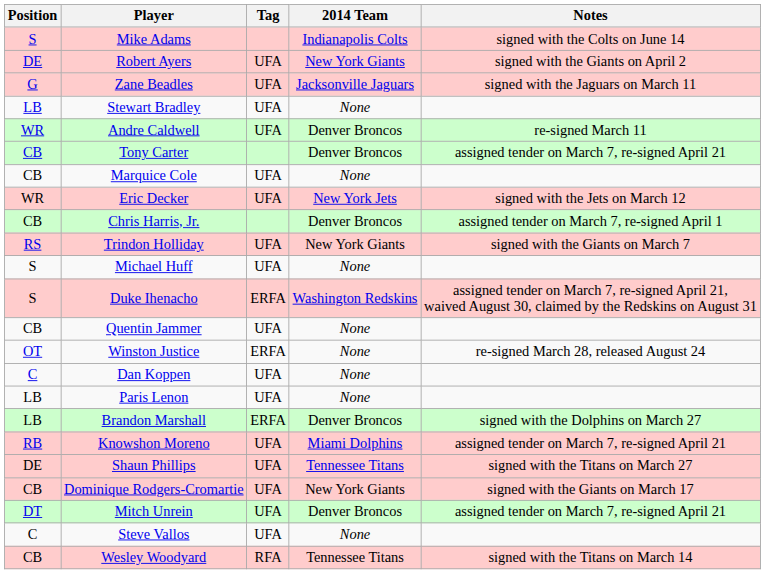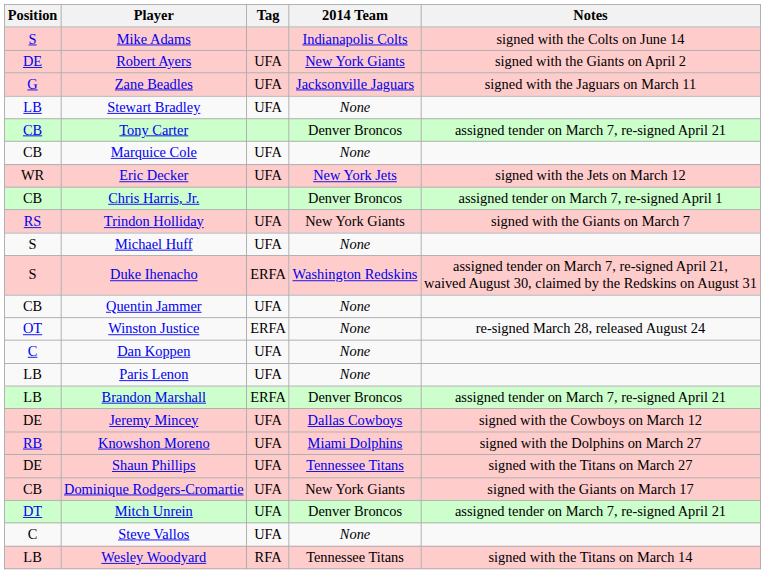- row: WR | Andre Caldwell | UFA | Denver Broncos | re-signed March 11
Brandon Marshall | Notes: signed with the Dolphins on March 27 -> assigned tender on March 7, re-signed April 21
+ row: DE | Jeremy Mincey | UFA | Dallas Cowboys | signed with the Cowboys on March 12
Knowshon Moreno | Notes: assigned tender on March 7, re-signed April 21 -> signed with the Dolphins on March 27
Wesley Woodyard | Position: CB -> LB
